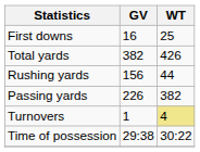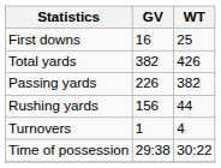rows swapped: Rushing yards <-> Passing yards
Turnovers | WT: khaki background -> no background
